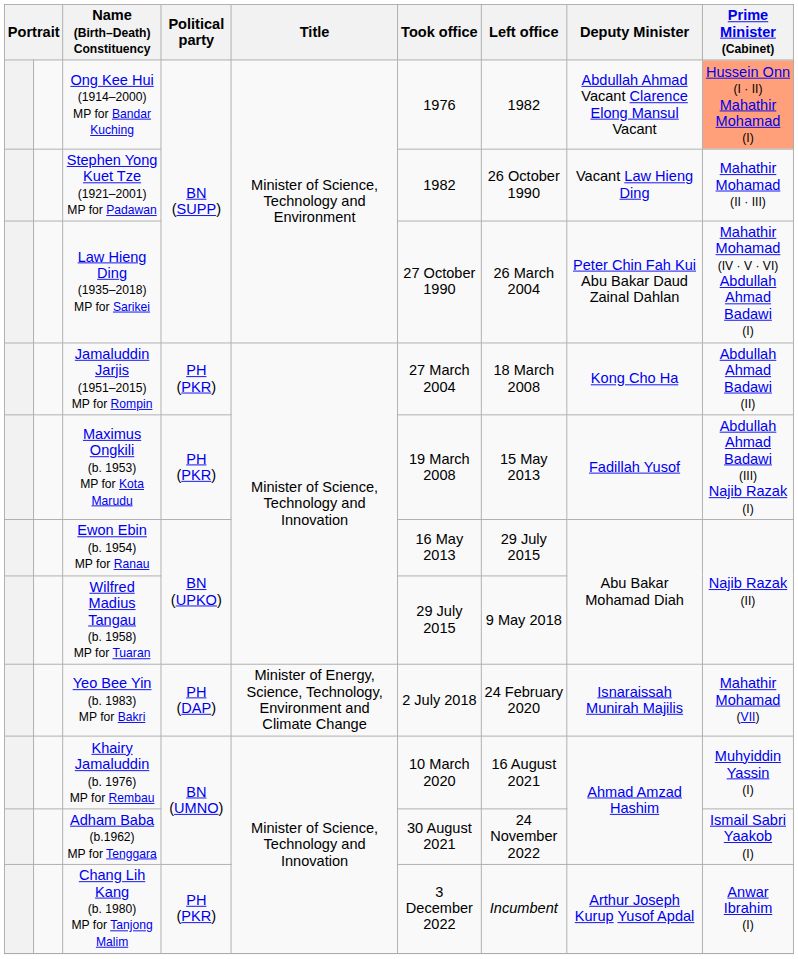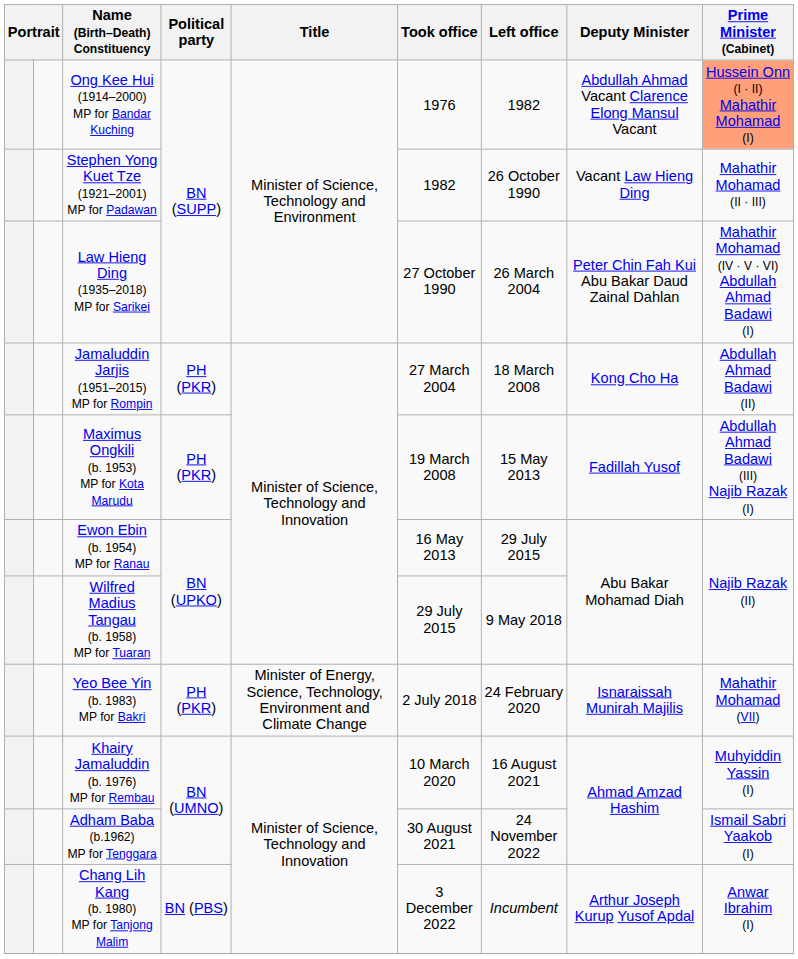Yeo Bee Yin (b. 1983) MP for Bakri | Political party: PH (DAP) -> PH (PKR)
Chang Lih Kang (b. 1980) MP for Tanjong Malim | Political party: PH (PKR) -> BN (PBS)
